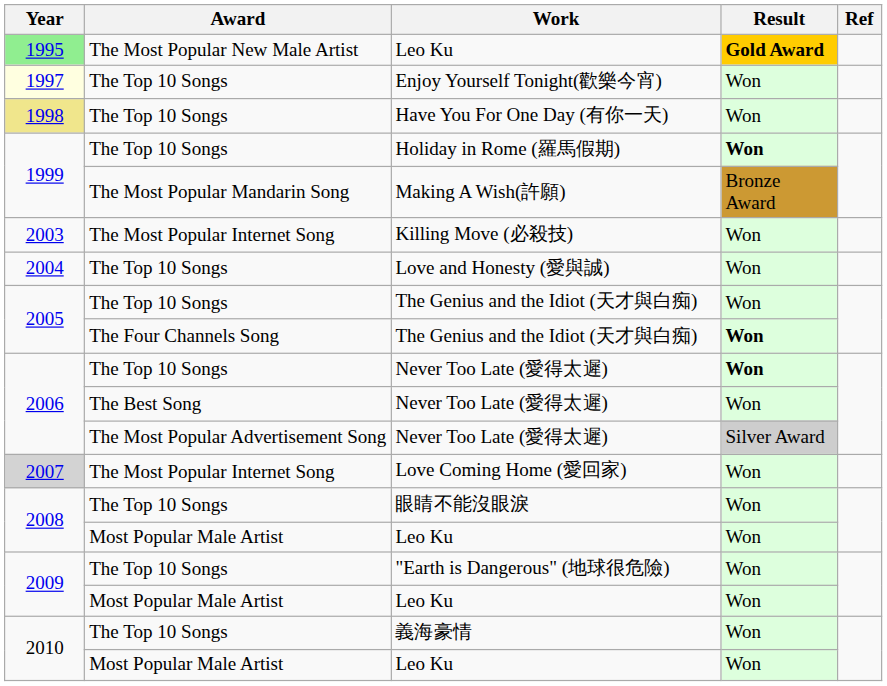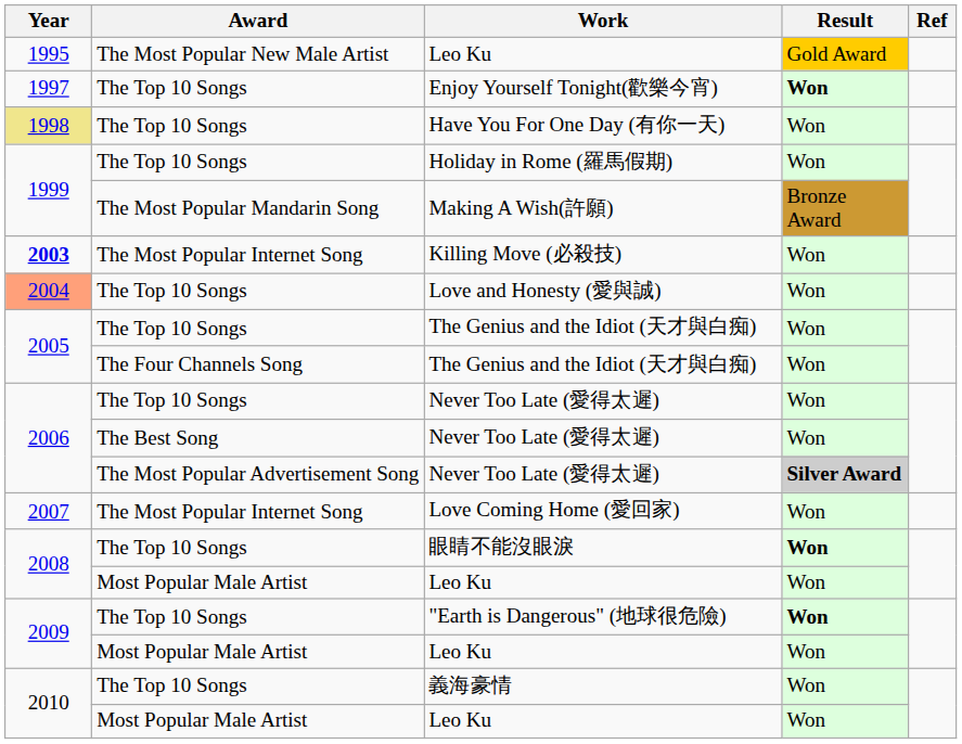The Most Popular New Male Artist / Leo Ku | Year: lightgreen background -> no background
The Most Popular New Male Artist / Leo Ku | Result: bold -> normal
Enjoy Yourself Tonight(歡樂今宵) | Year: lightyellow background -> no background
Enjoy Yourself Tonight(歡樂今宵) | Result: normal -> bold
Holiday in Rome (羅馬假期) | Result: bold -> normal
Killing Move (必殺技) | Year: normal -> bold
Love and Honesty (愛與誠) | Year: no background -> lightsalmon background
The Four Channels Song / The Genius and the Idiot (天才與白痴) | Result: bold -> normal
The Top 10 Songs / Never Too Late (愛得太遲) | Result: bold -> normal
The Most Popular Advertisement Song / Never Too Late (愛得太遲) | Result: normal -> bold
Love Coming Home (愛回家) | Year: lightgrey background -> no background
眼睛不能沒眼淚 | Result: normal -> bold
"Earth is Dangerous" (地球很危險) | Result: normal -> bold
